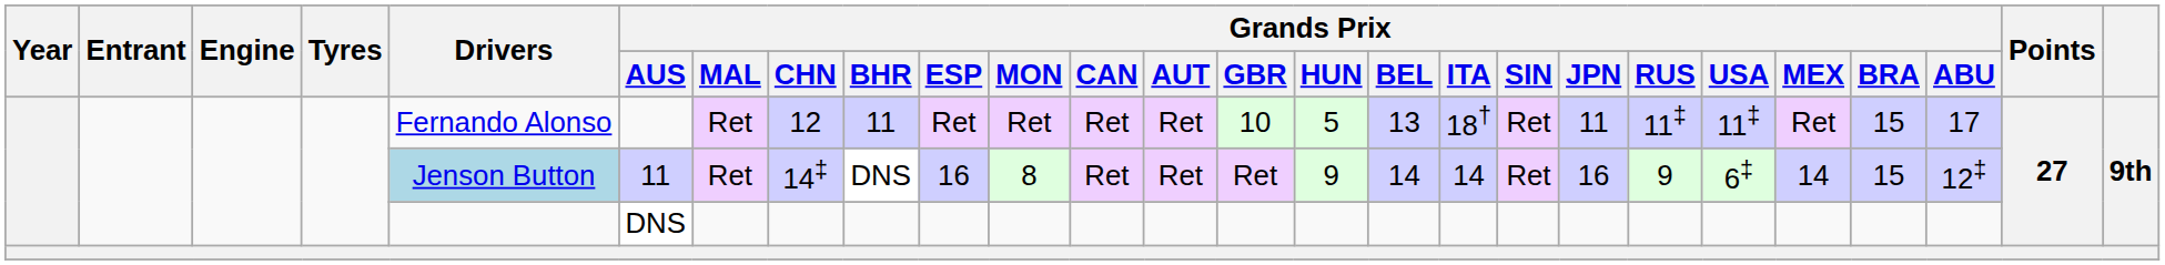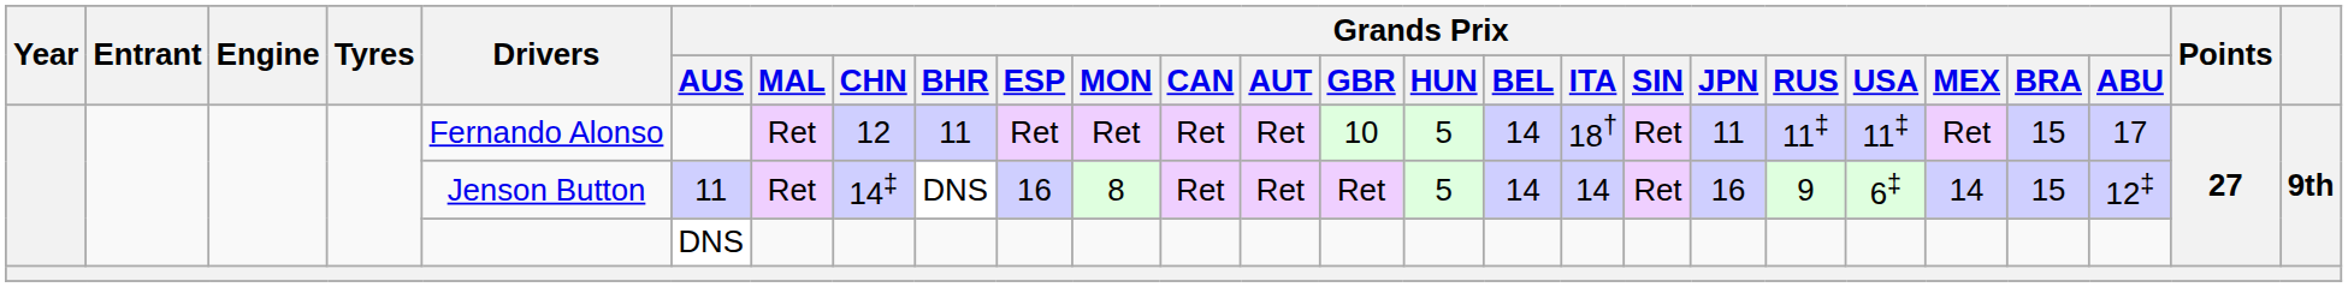row 3 | Grands Prix / BEL: 13 -> 14
row 4 | Drivers: lightblue background -> no background
row 4 | Grands Prix / HUN: 9 -> 5
